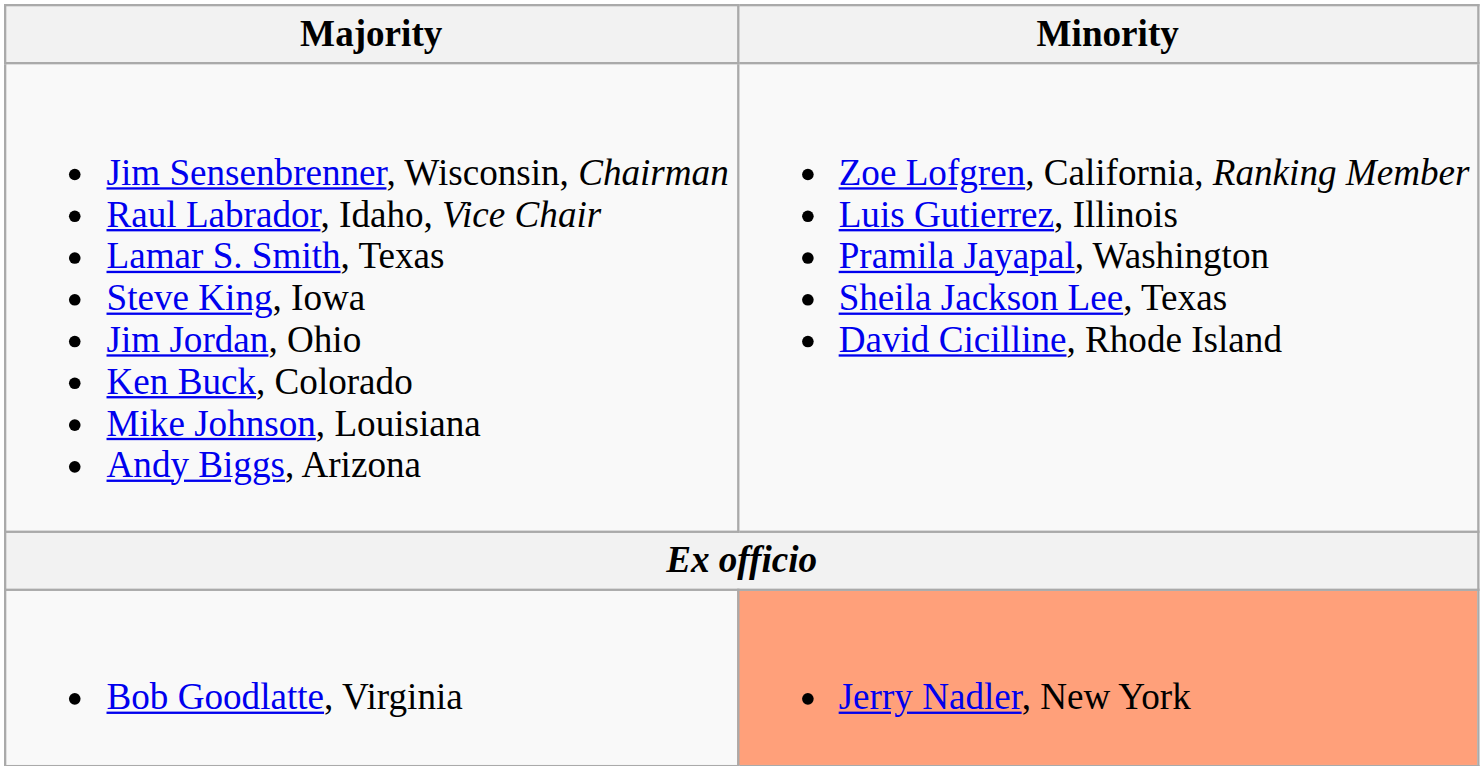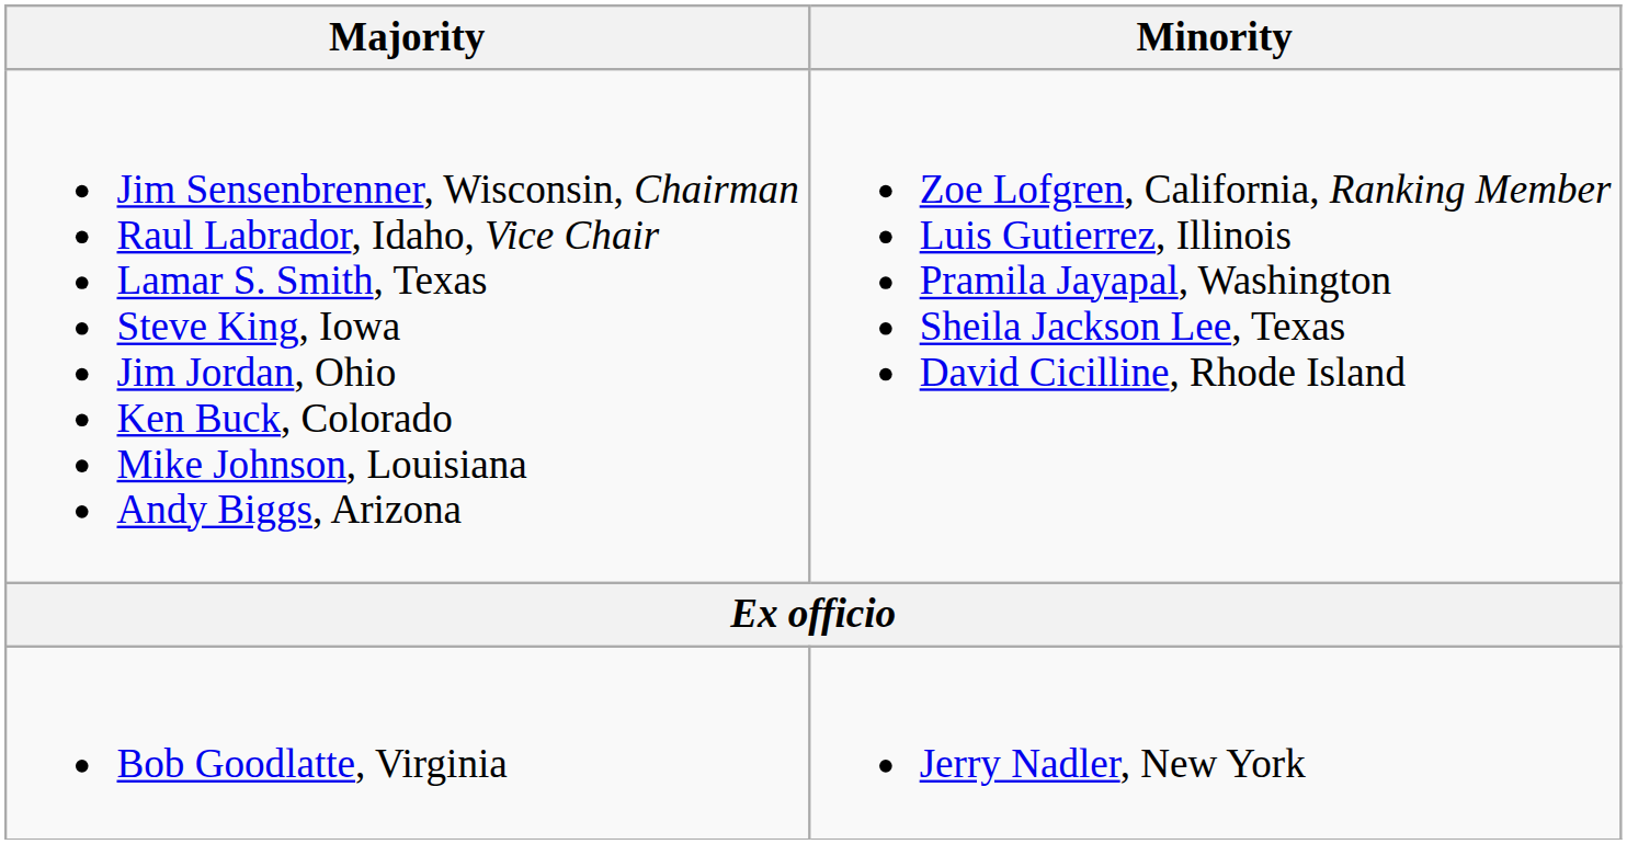Bob Goodlatte, Virginia | Minority: lightsalmon background -> no background
